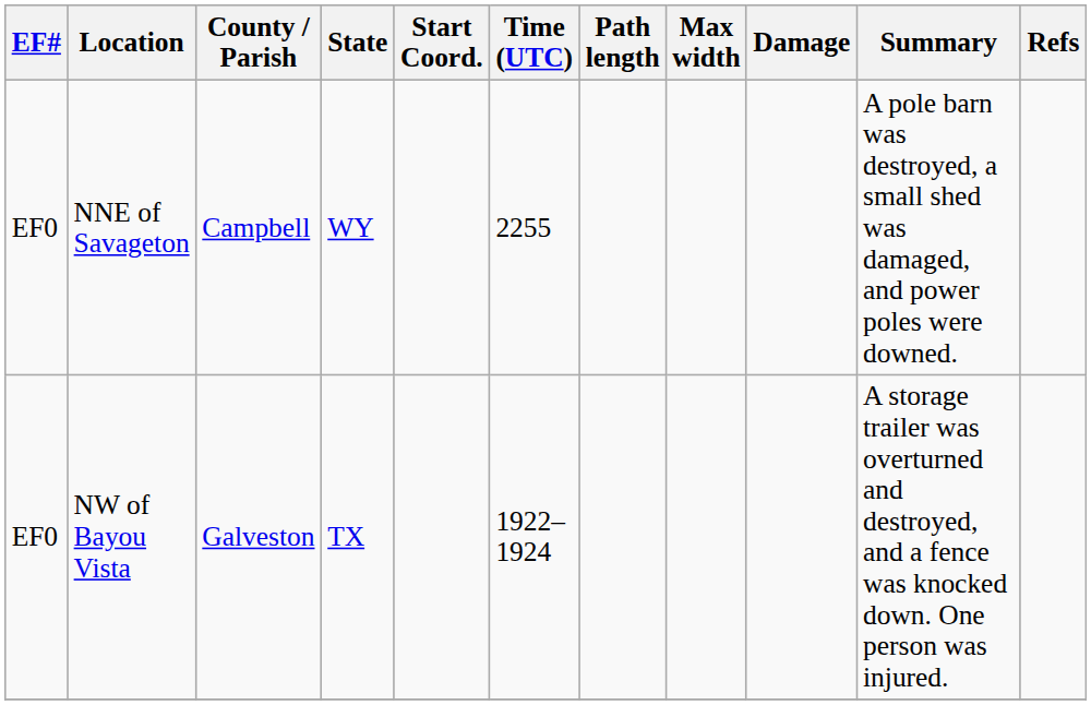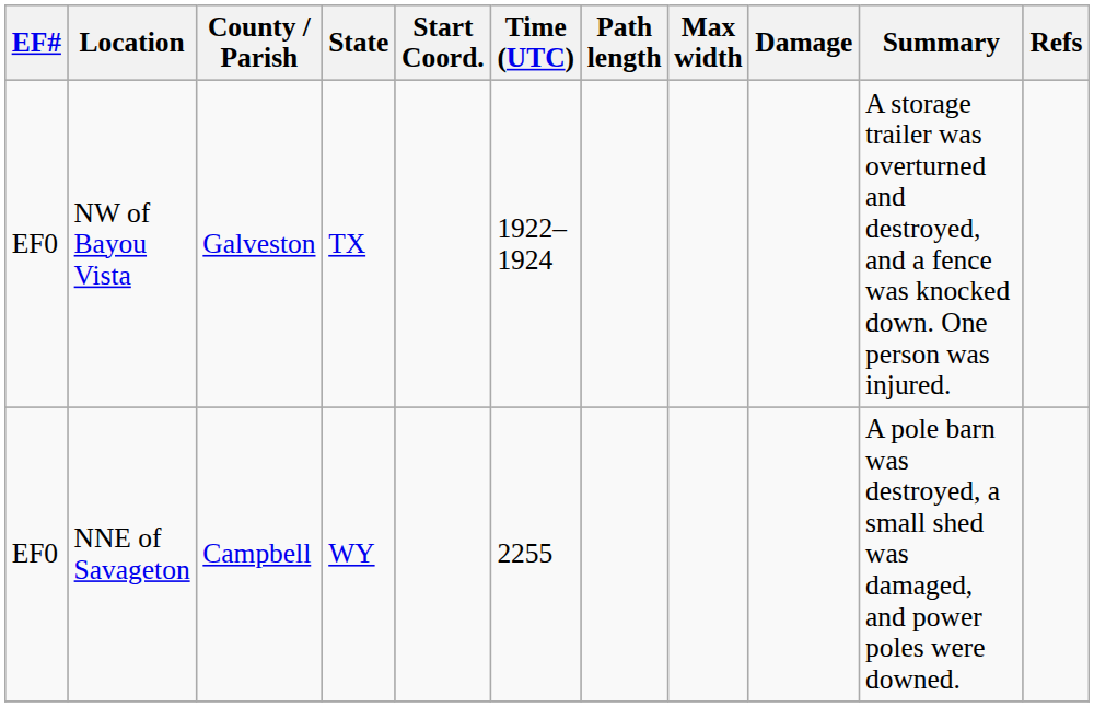rows swapped: NW of Bayou Vista <-> NNE of Savageton
